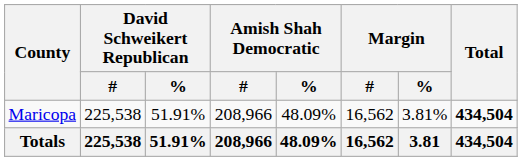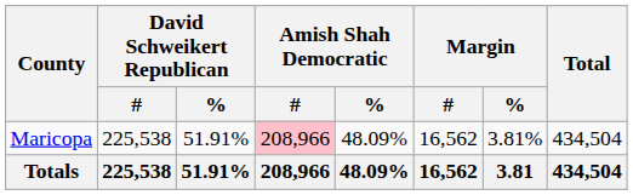Maricopa | Amish Shah Democratic / #: no background -> pink background
Maricopa | Total: bold -> normal
